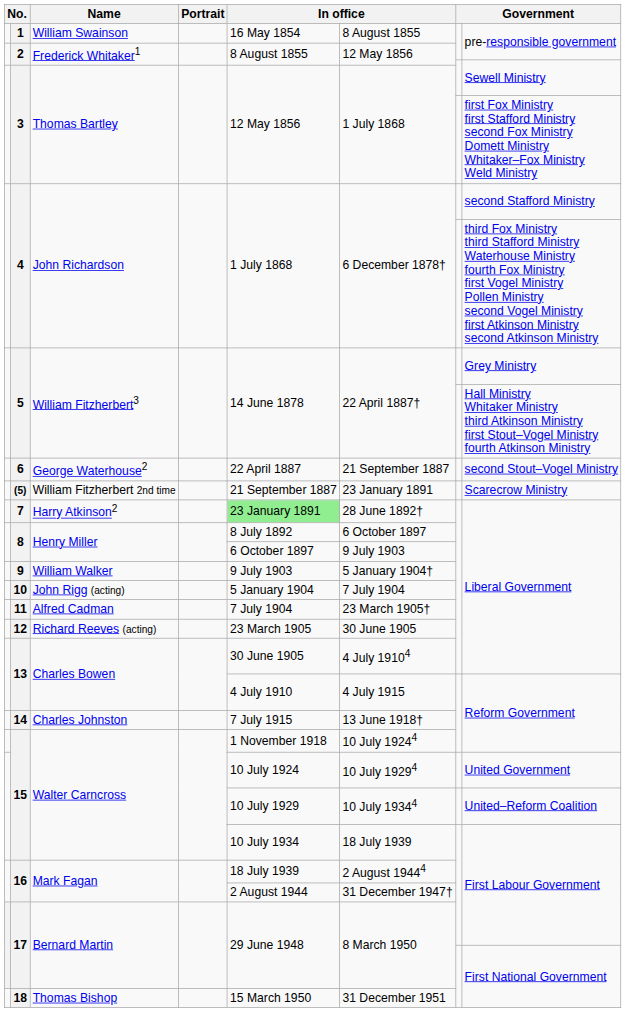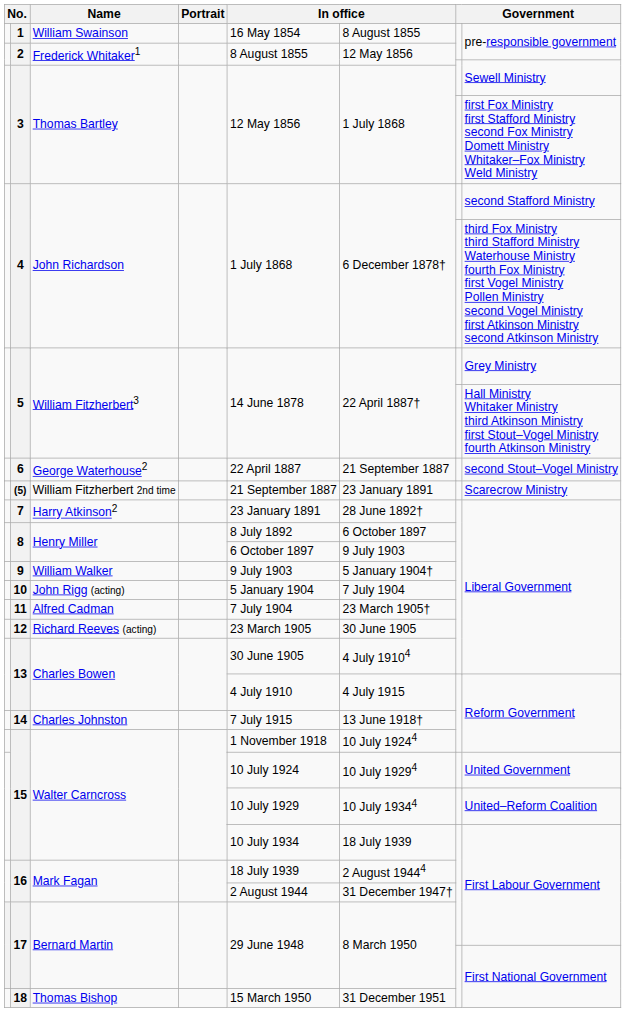7 | column 5: lightgreen background -> no background
